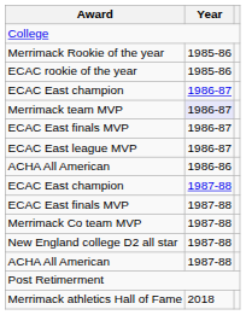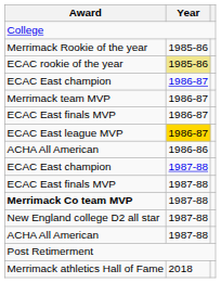ECAC rookie of the year | Year: no background -> khaki background
Merrimack team MVP | Year: lavender background -> no background
ECAC East league MVP | Year: no background -> gold background
Merrimack Co team MVP | Award: normal -> bold
